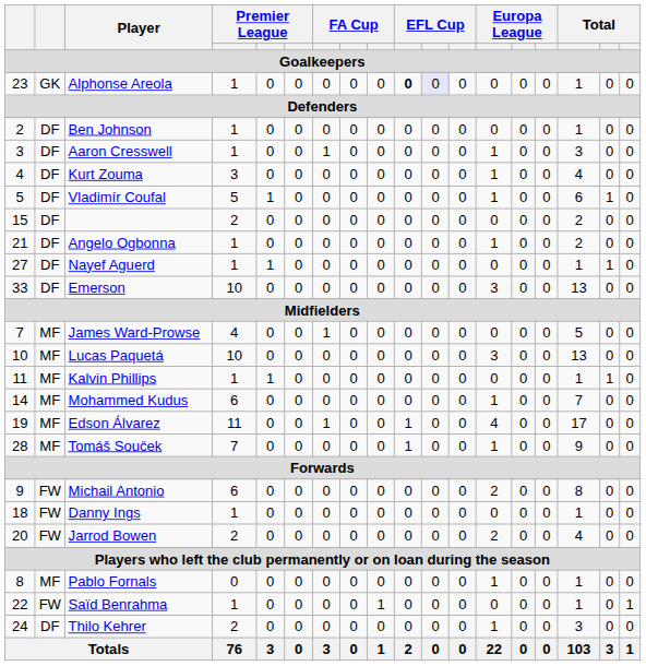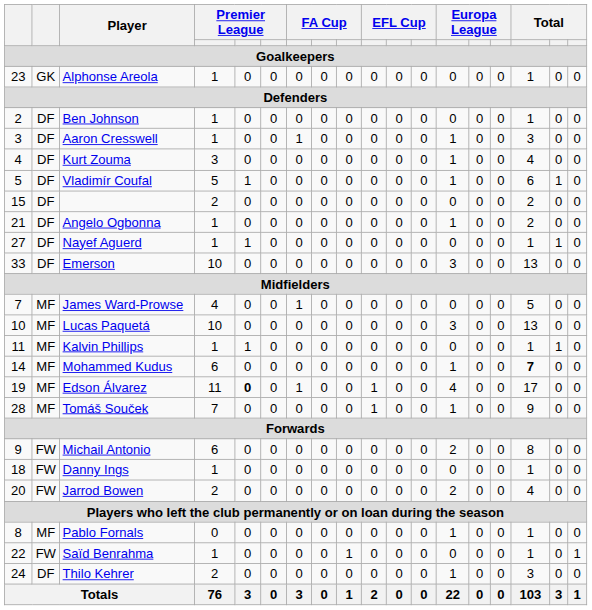Alphonse Areola | column 10: bold -> normal
Alphonse Areola | column 11: lavender background -> no background
Mohammed Kudus | column 16: normal -> bold
Edson Álvarez | column 5: normal -> bold
